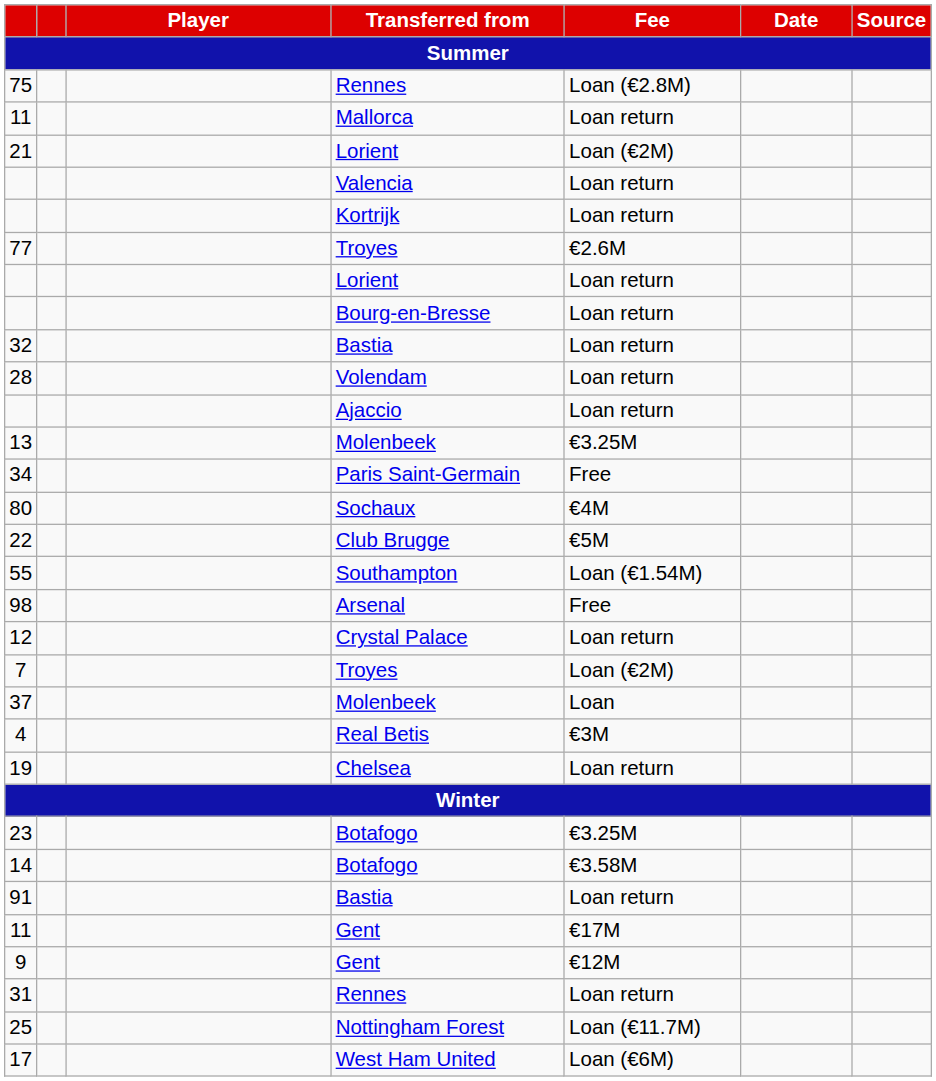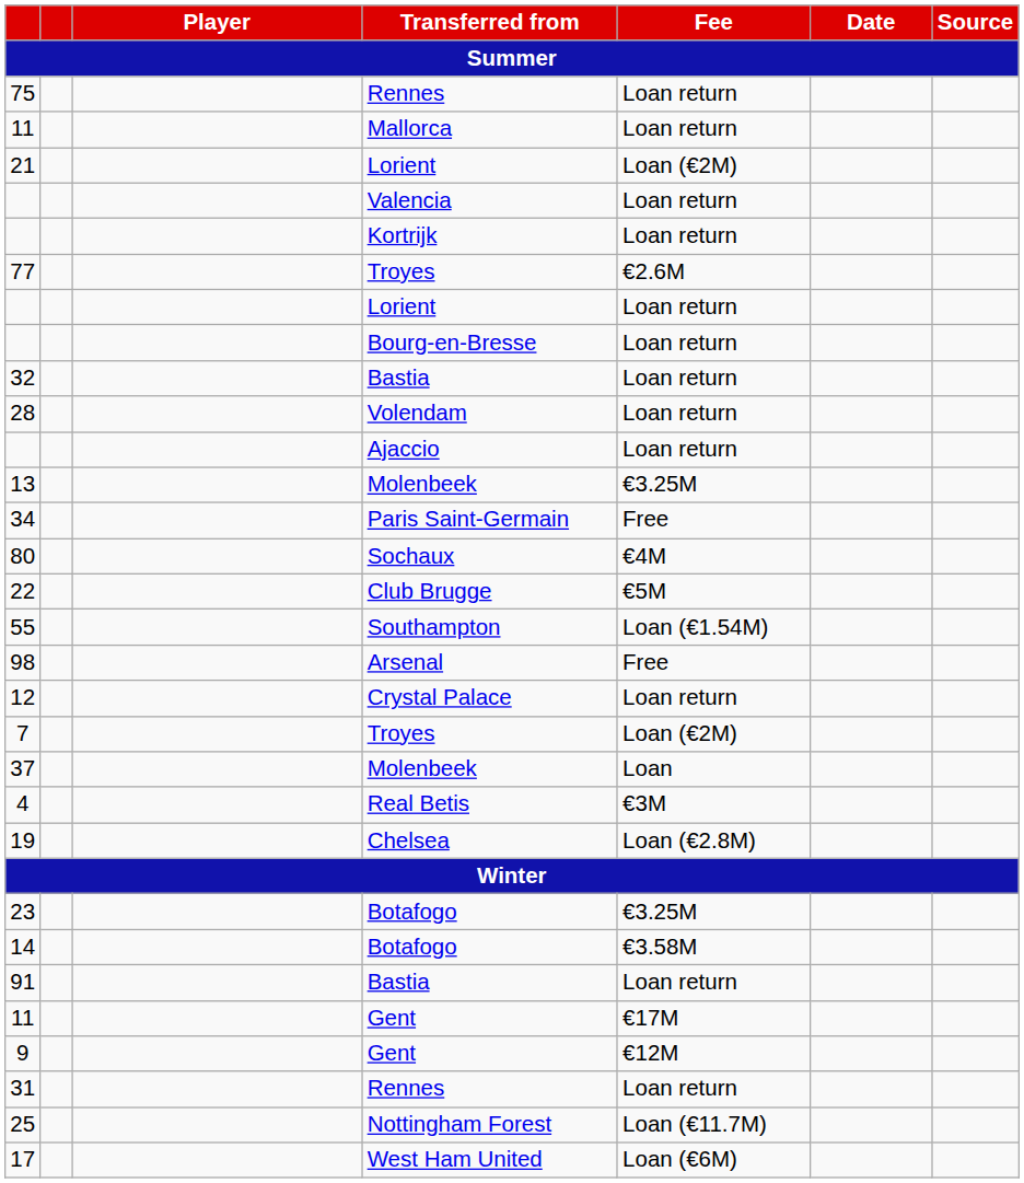75 | Fee: Loan (€2.8M) -> Loan return
19 | Fee: Loan return -> Loan (€2.8M)
